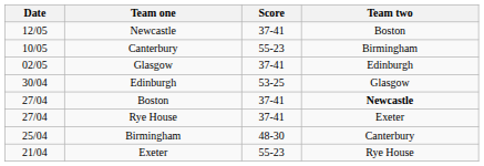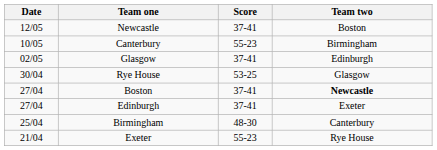row 5 | Team one: Edinburgh -> Rye House
row 7 | Team one: Rye House -> Edinburgh
